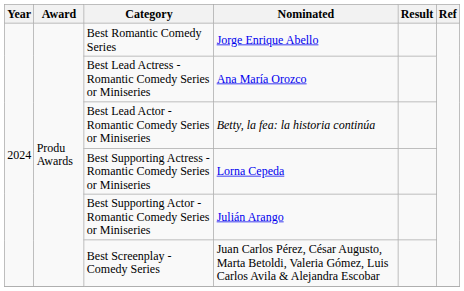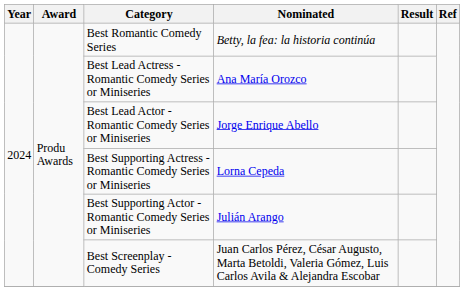Best Romantic Comedy Series | Nominated: Jorge Enrique Abello -> Betty, la fea: la historia continúa
Best Lead Actor - Romantic Comedy Series or Miniseries | Nominated: Betty, la fea: la historia continúa -> Jorge Enrique Abello
